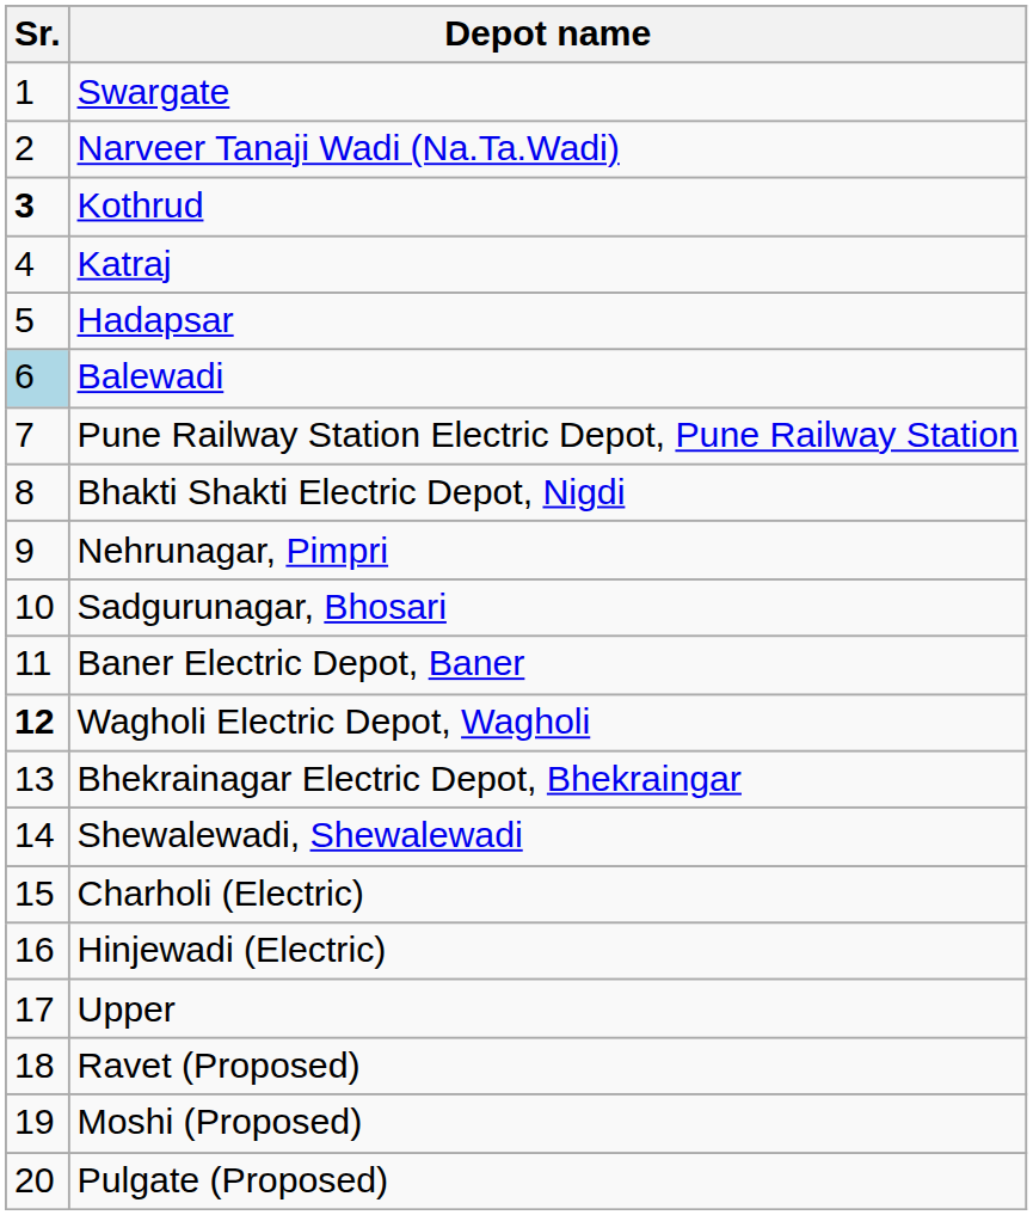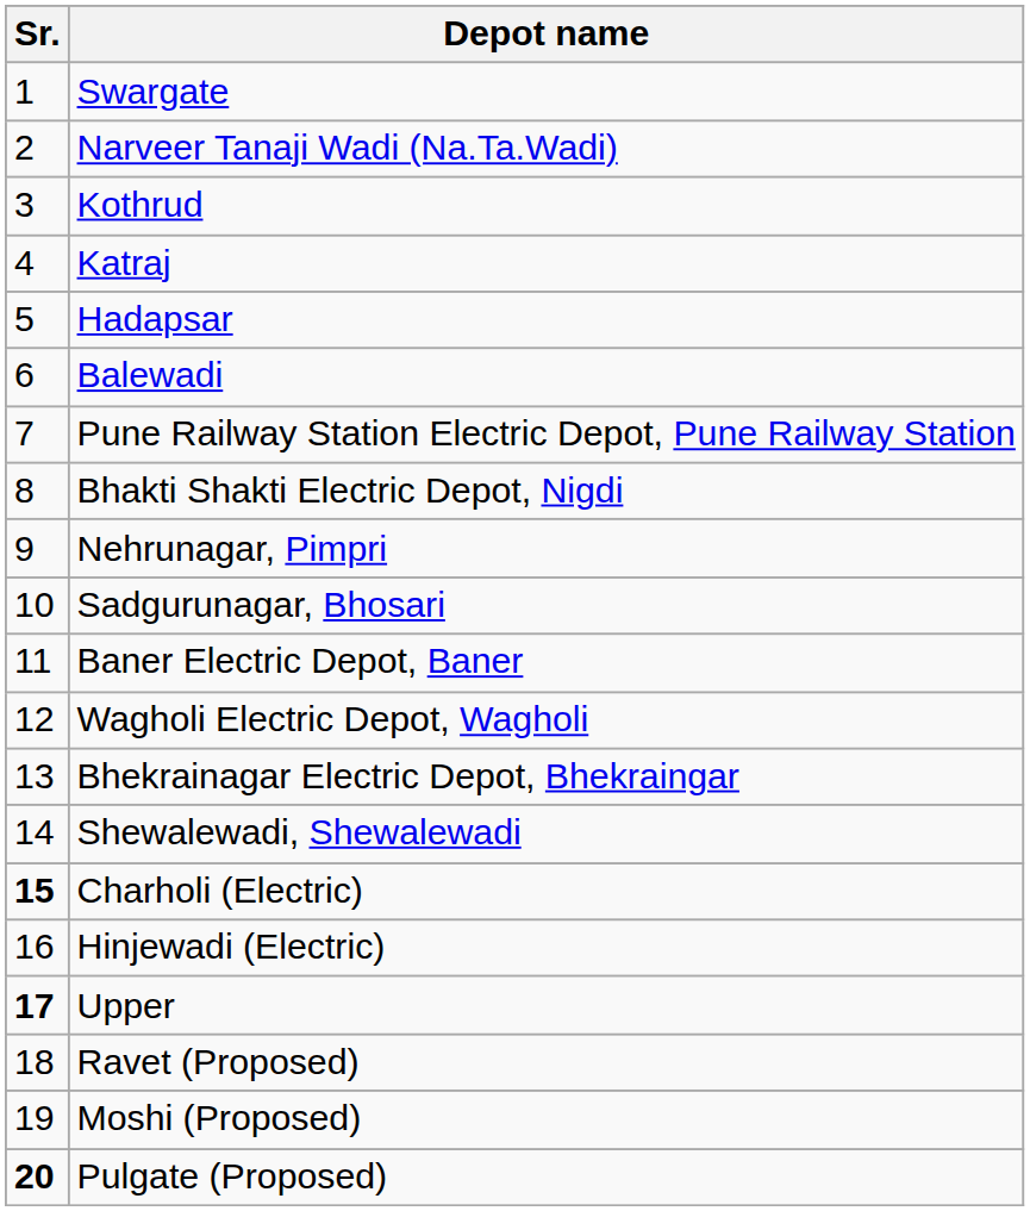Kothrud | Sr.: bold -> normal
Balewadi | Sr.: lightblue background -> no background
Wagholi Electric Depot, Wagholi | Sr.: bold -> normal
Charholi (Electric) | Sr.: normal -> bold
Upper | Sr.: normal -> bold
Pulgate (Proposed) | Sr.: normal -> bold
